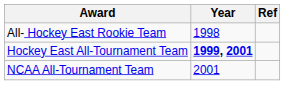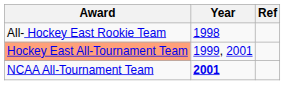row 3 | Award: no background -> lightsalmon background
row 3 | Year: bold -> normal
row 4 | Year: normal -> bold
